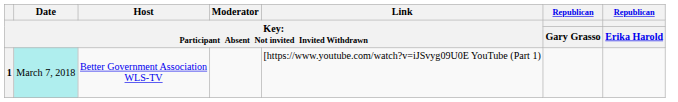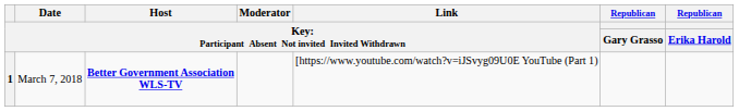1 | column 2: paleturquoise background -> no background
1 | column 3: normal -> bold
